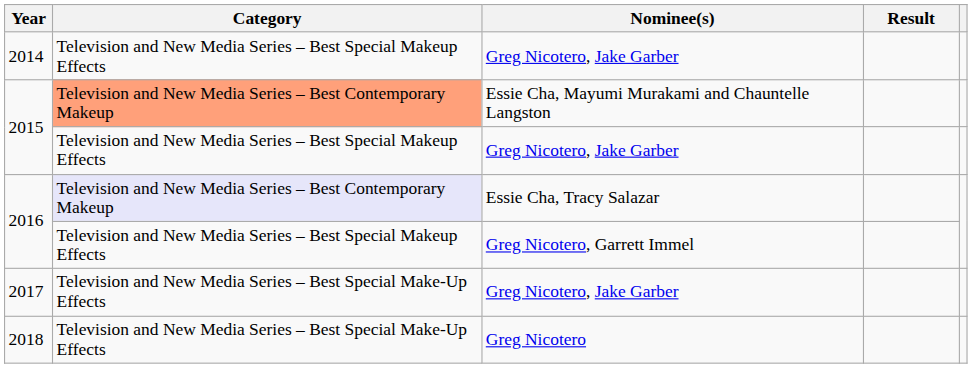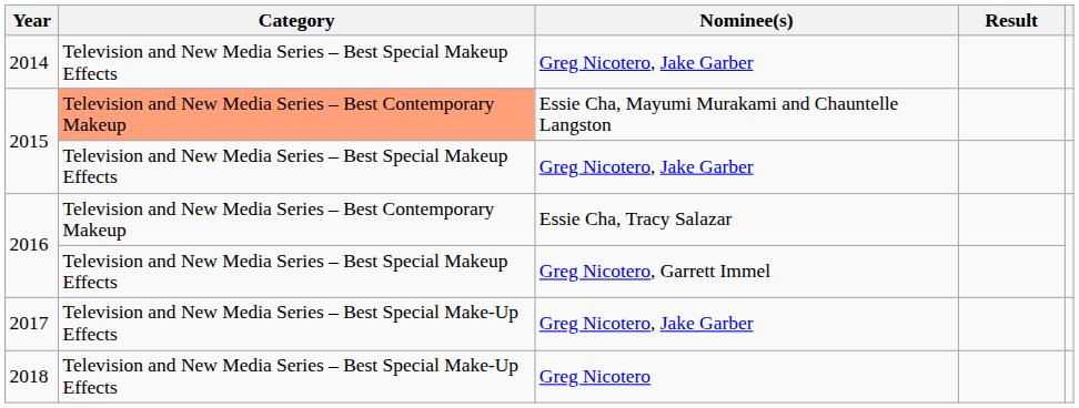2016 / Essie Cha, Tracy Salazar | Category: lavender background -> no background
